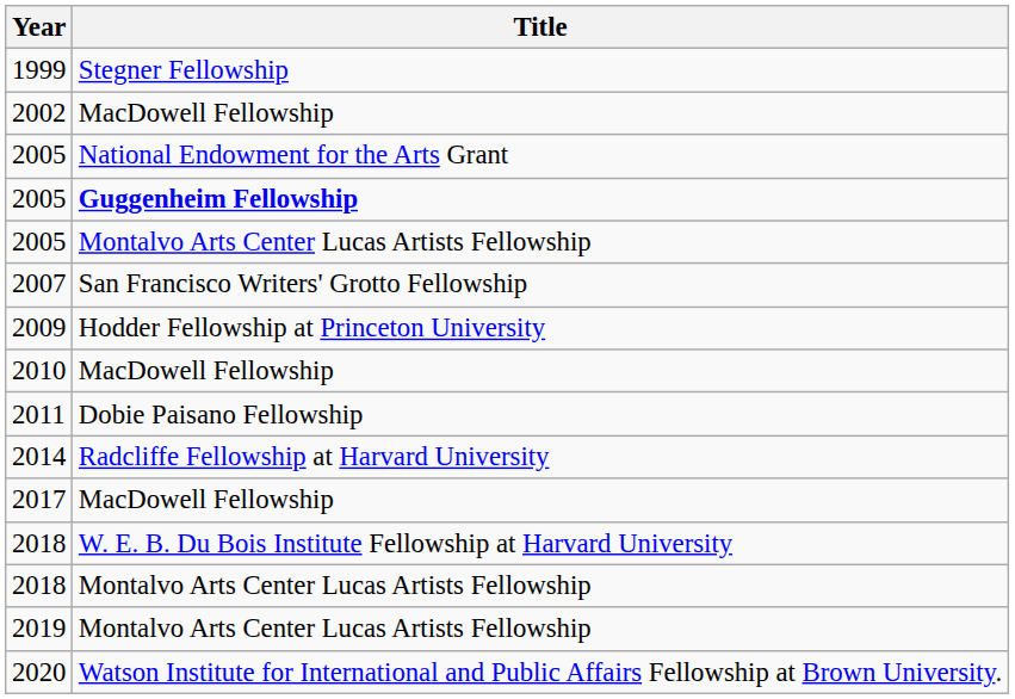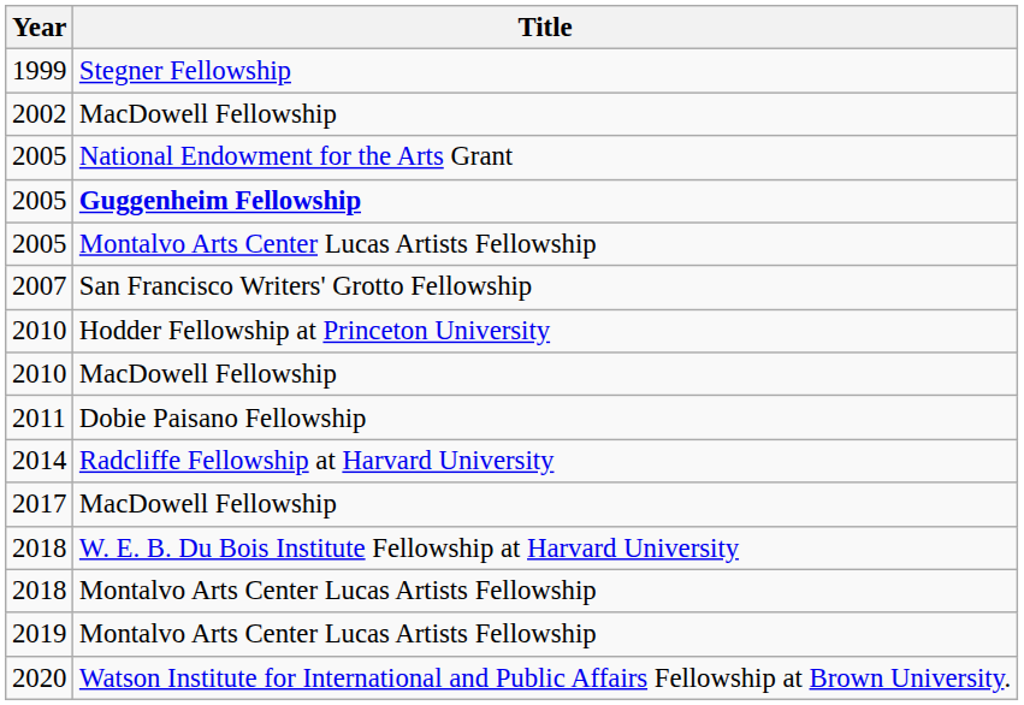row 8 | Year: 2009 -> 2010
